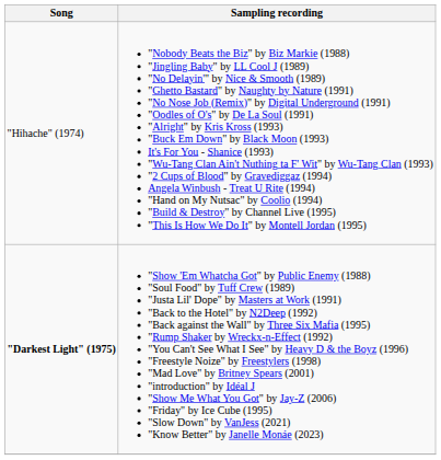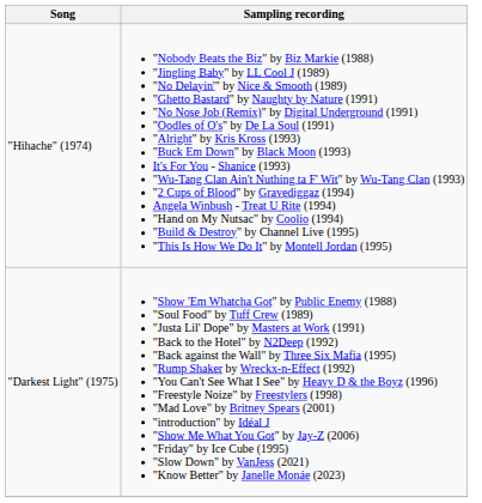"Darkest Light" (1975) | Song: bold -> normal
